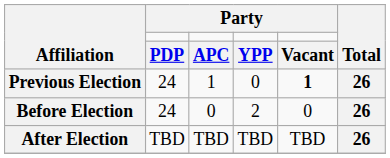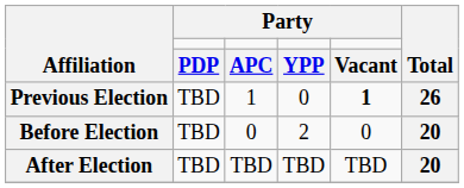Previous Election | column 2: 24 -> TBD
Before Election | column 2: 24 -> TBD
Before Election | Total: 26 -> 20
After Election | Total: 26 -> 20
